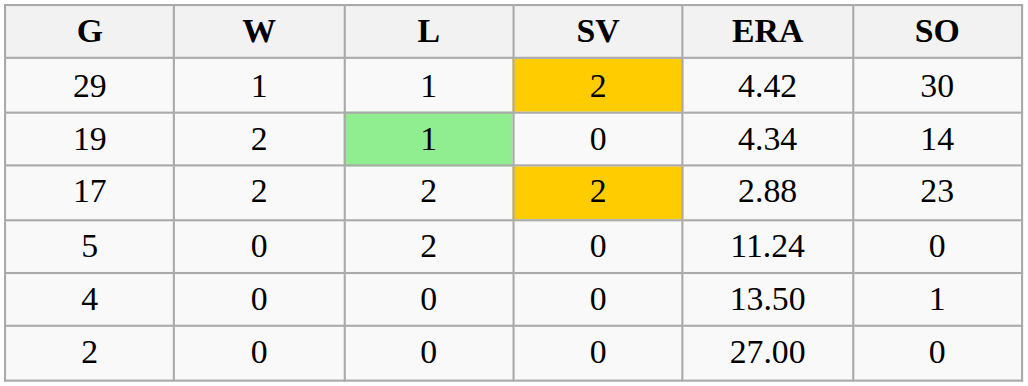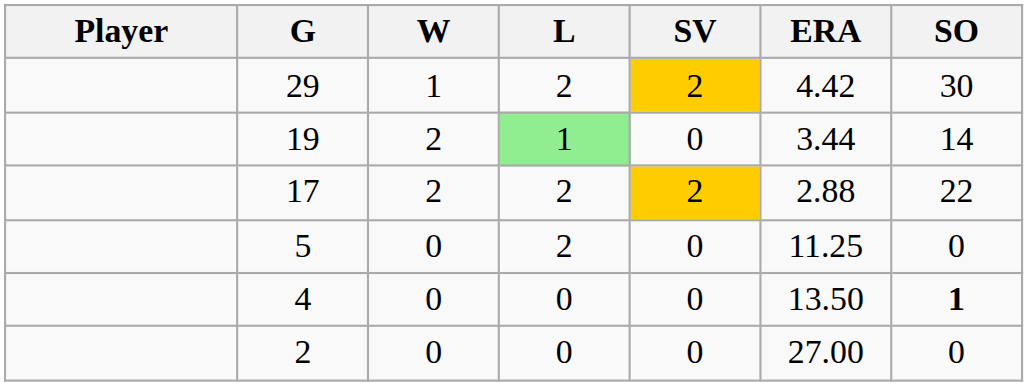+ column: Player
29 | L: 1 -> 2
19 | ERA: 4.34 -> 3.44
17 | SO: 23 -> 22
5 | ERA: 11.24 -> 11.25
4 | SO: normal -> bold
